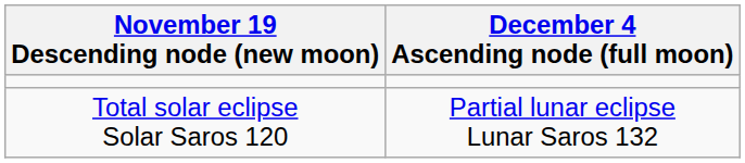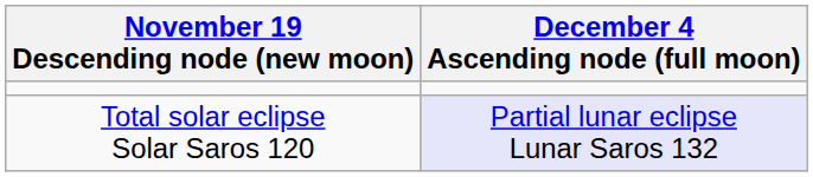row 3 | December 4 Ascending node (full moon): no background -> lavender background
